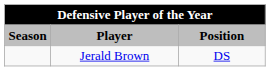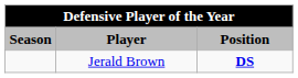Jerald Brown | Position: normal -> bold
